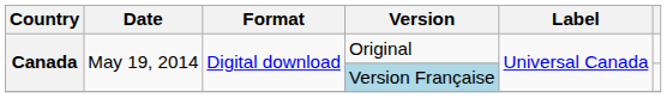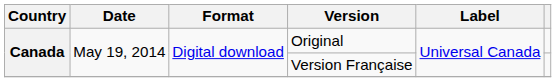Version Française | Version: lightblue background -> no background
